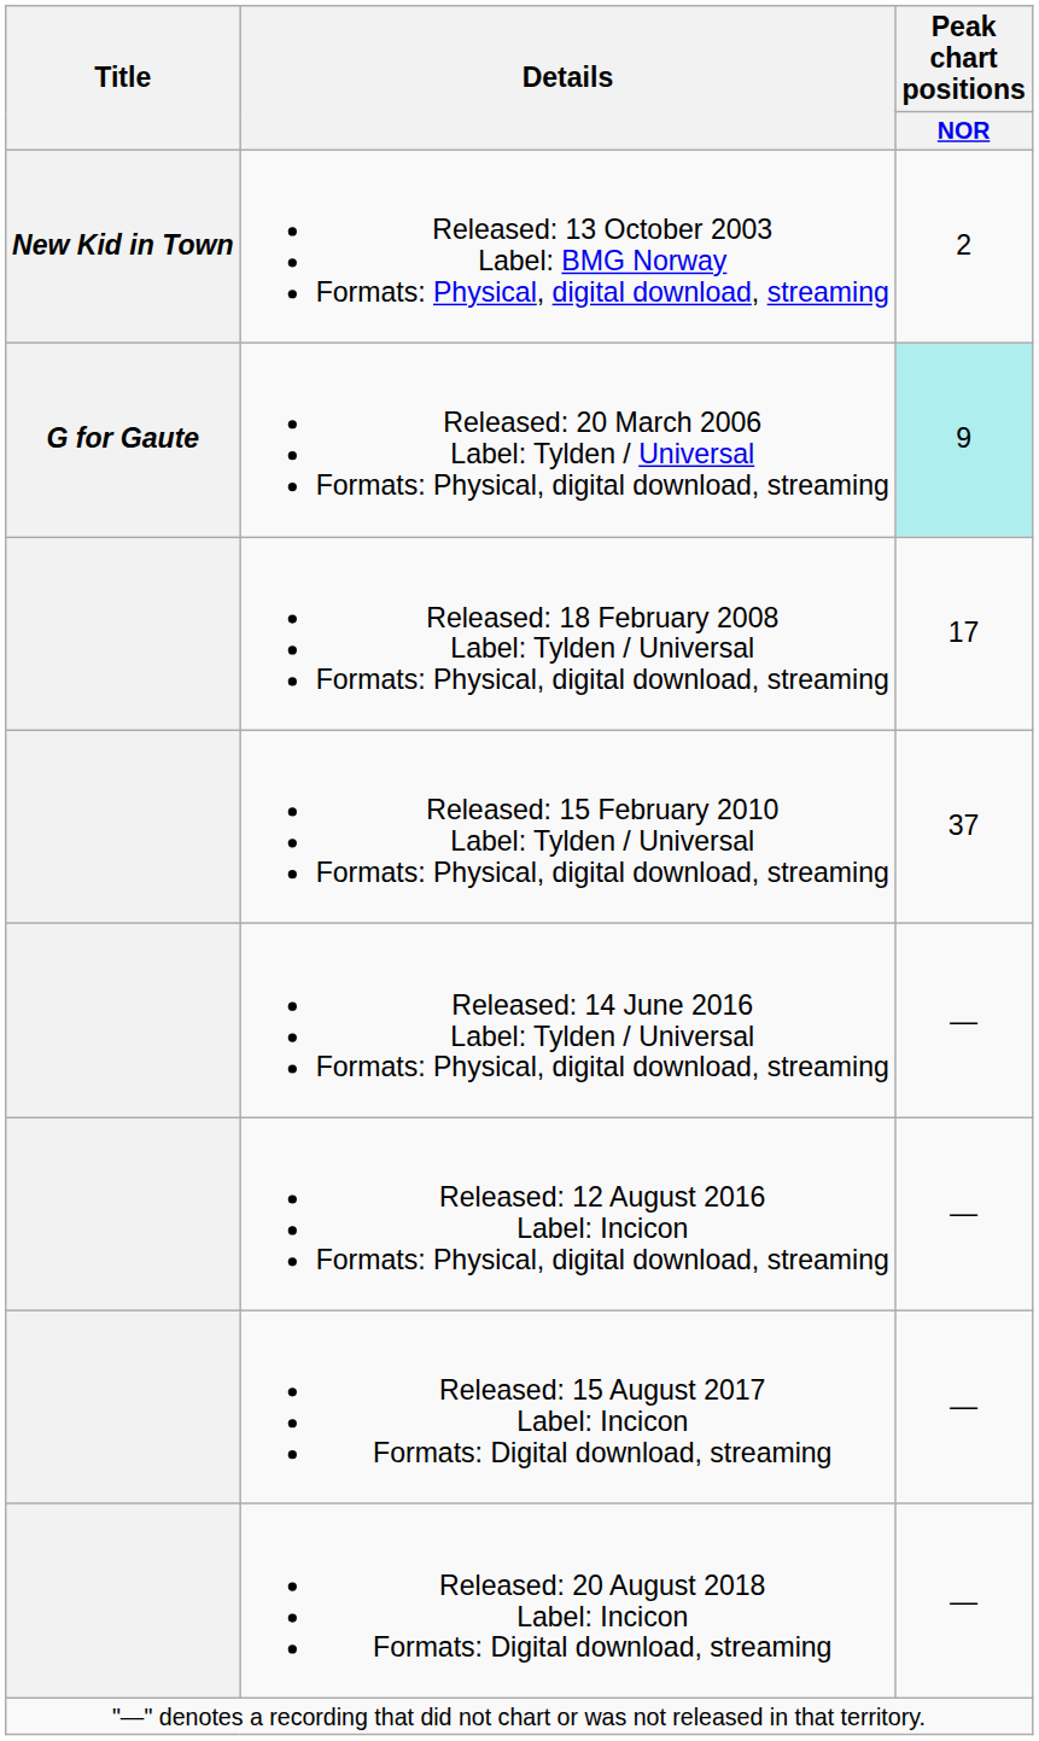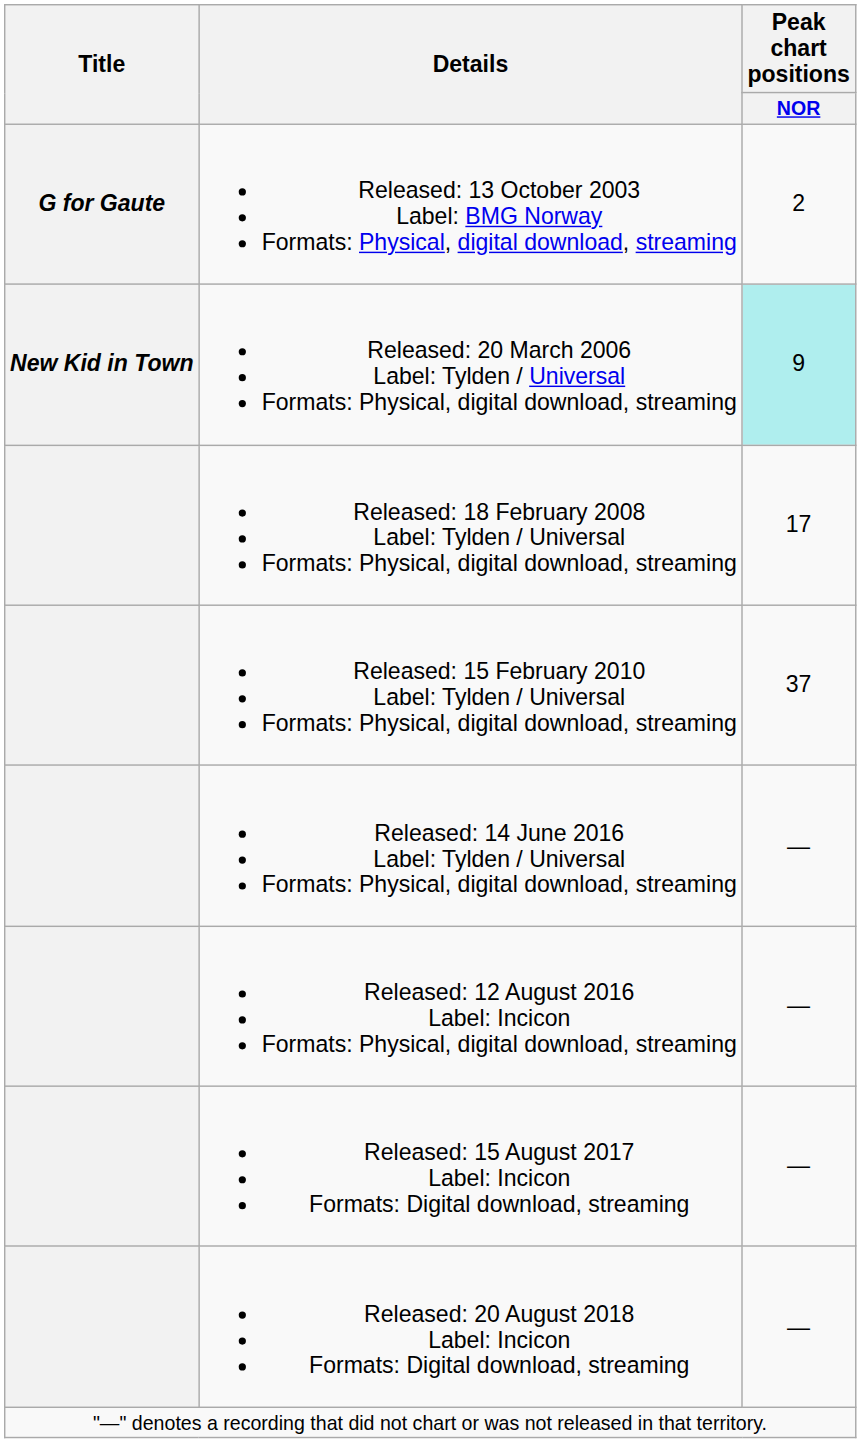row 3 | Title: New Kid in Town -> G for Gaute
row 4 | Title: G for Gaute -> New Kid in Town
